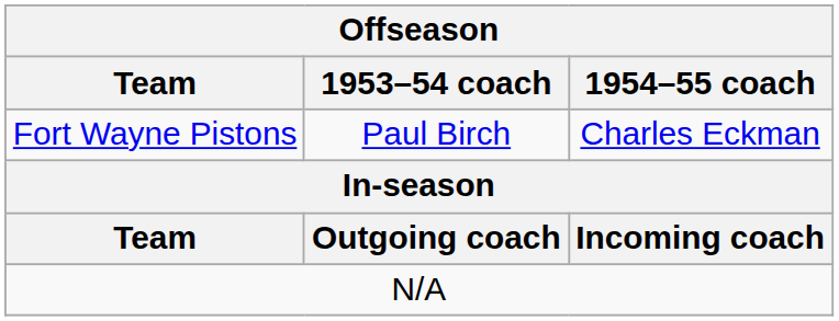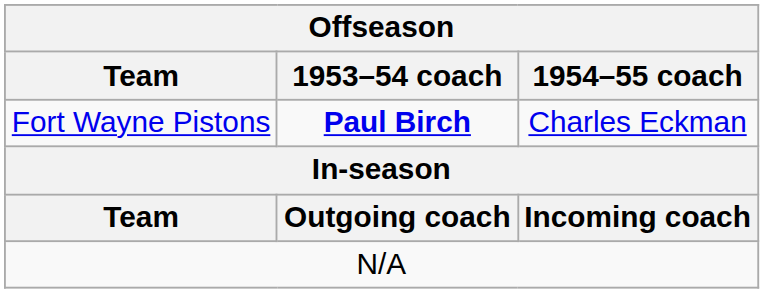Fort Wayne Pistons | 1953–54 coach: normal -> bold
